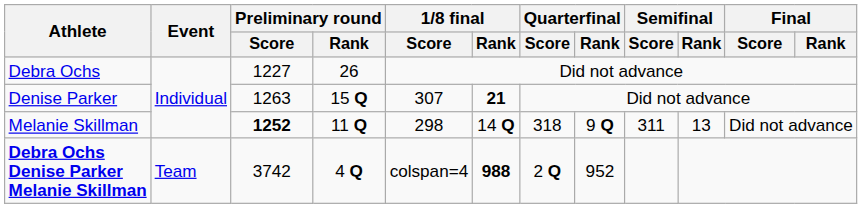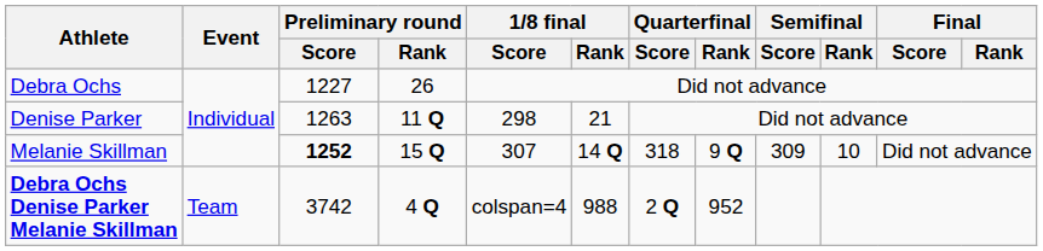Denise Parker | Preliminary round / Rank: 15 Q -> 11 Q
Denise Parker | 1/8 final / Score: 307 -> 298
Denise Parker | 1/8 final / Rank: bold -> normal
Melanie Skillman | Preliminary round / Rank: 11 Q -> 15 Q
Melanie Skillman | 1/8 final / Score: 298 -> 307
Melanie Skillman | Semifinal / Score: 311 -> 309
Melanie Skillman | Semifinal / Rank: 13 -> 10
Debra Ochs Denise Parker Melanie Skillman | 1/8 final / Rank: bold -> normal
